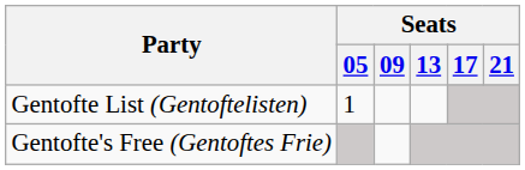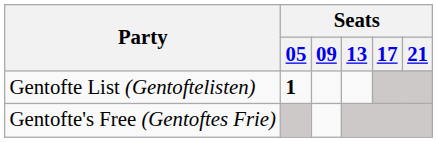Gentofte List (Gentoftelisten) | Seats / 05: normal -> bold
